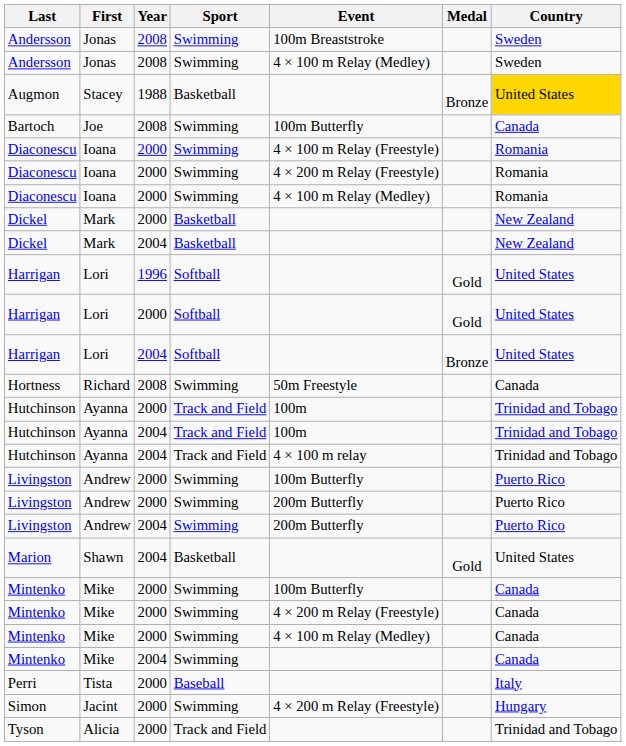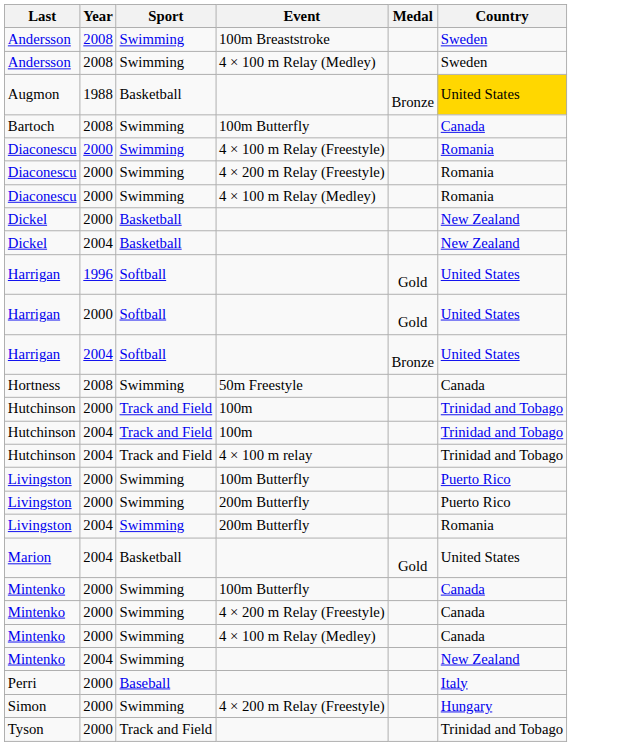- column: First | Jonas | Jonas | Stacey | Joe | Ioana | Ioana | Ioana | Mark | Mark | Lori | Lori | Lori | Richard | Ayanna | Ayanna | Ayanna | Andrew | Andrew | Andrew | Shawn | Mike | Mike | Mike | Mike | Tista | Jacint | Alicia
Livingston / 2004 | Country: Puerto Rico -> Romania
Mintenko / 2004 | Country: Canada -> New Zealand
